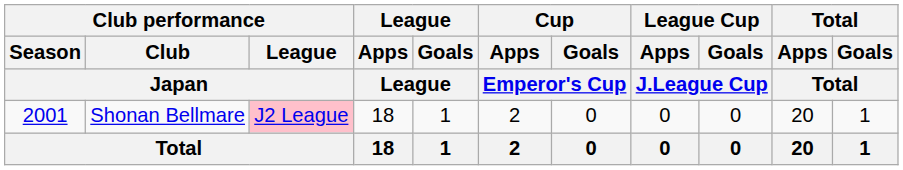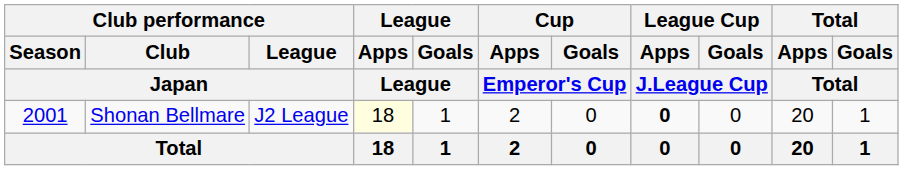Shonan Bellmare | Club performance / League / Japan: pink background -> no background
Shonan Bellmare | League / Apps / League: no background -> lightyellow background
Shonan Bellmare | League Cup / Apps / J.League Cup: normal -> bold
